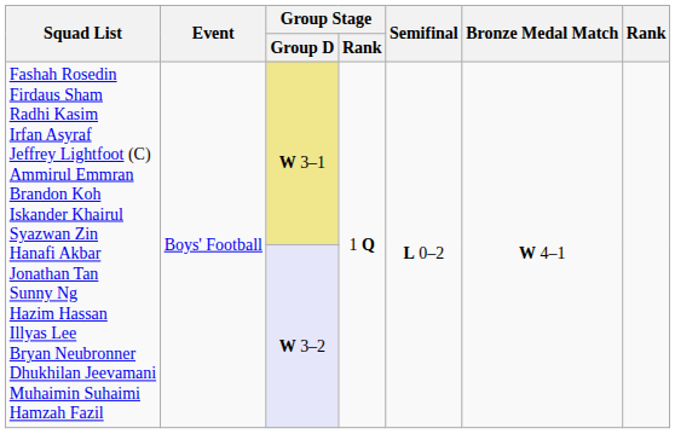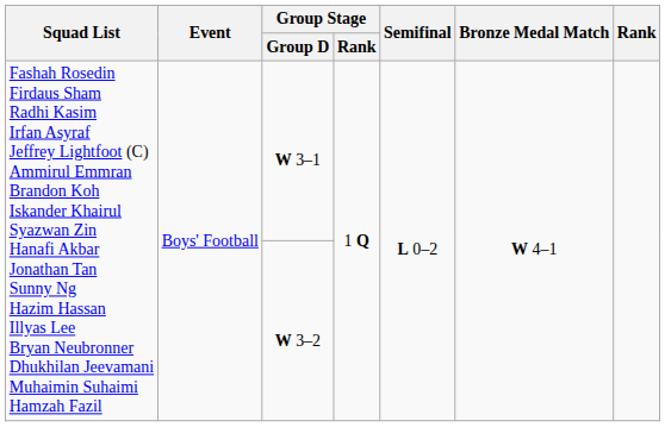W 3–1 | Group Stage / Group D: khaki background -> no background
W 3–2 | Group Stage / Group D: lavender background -> no background
